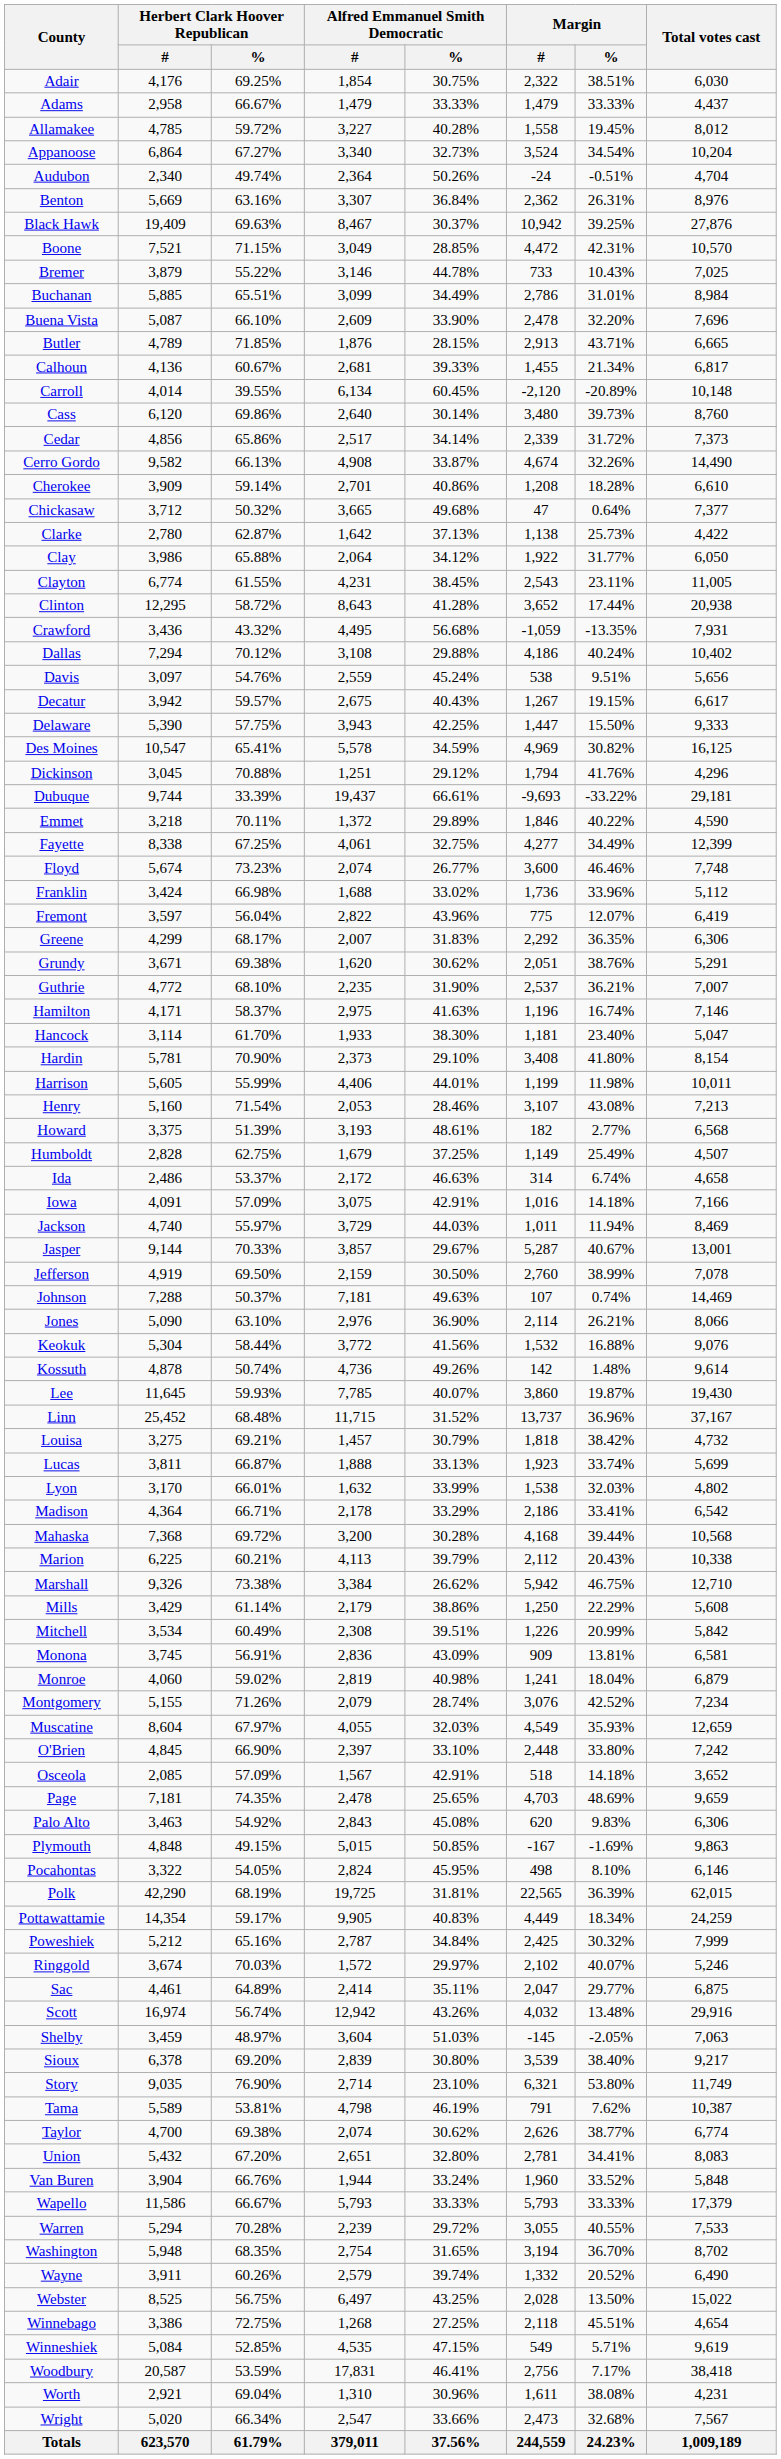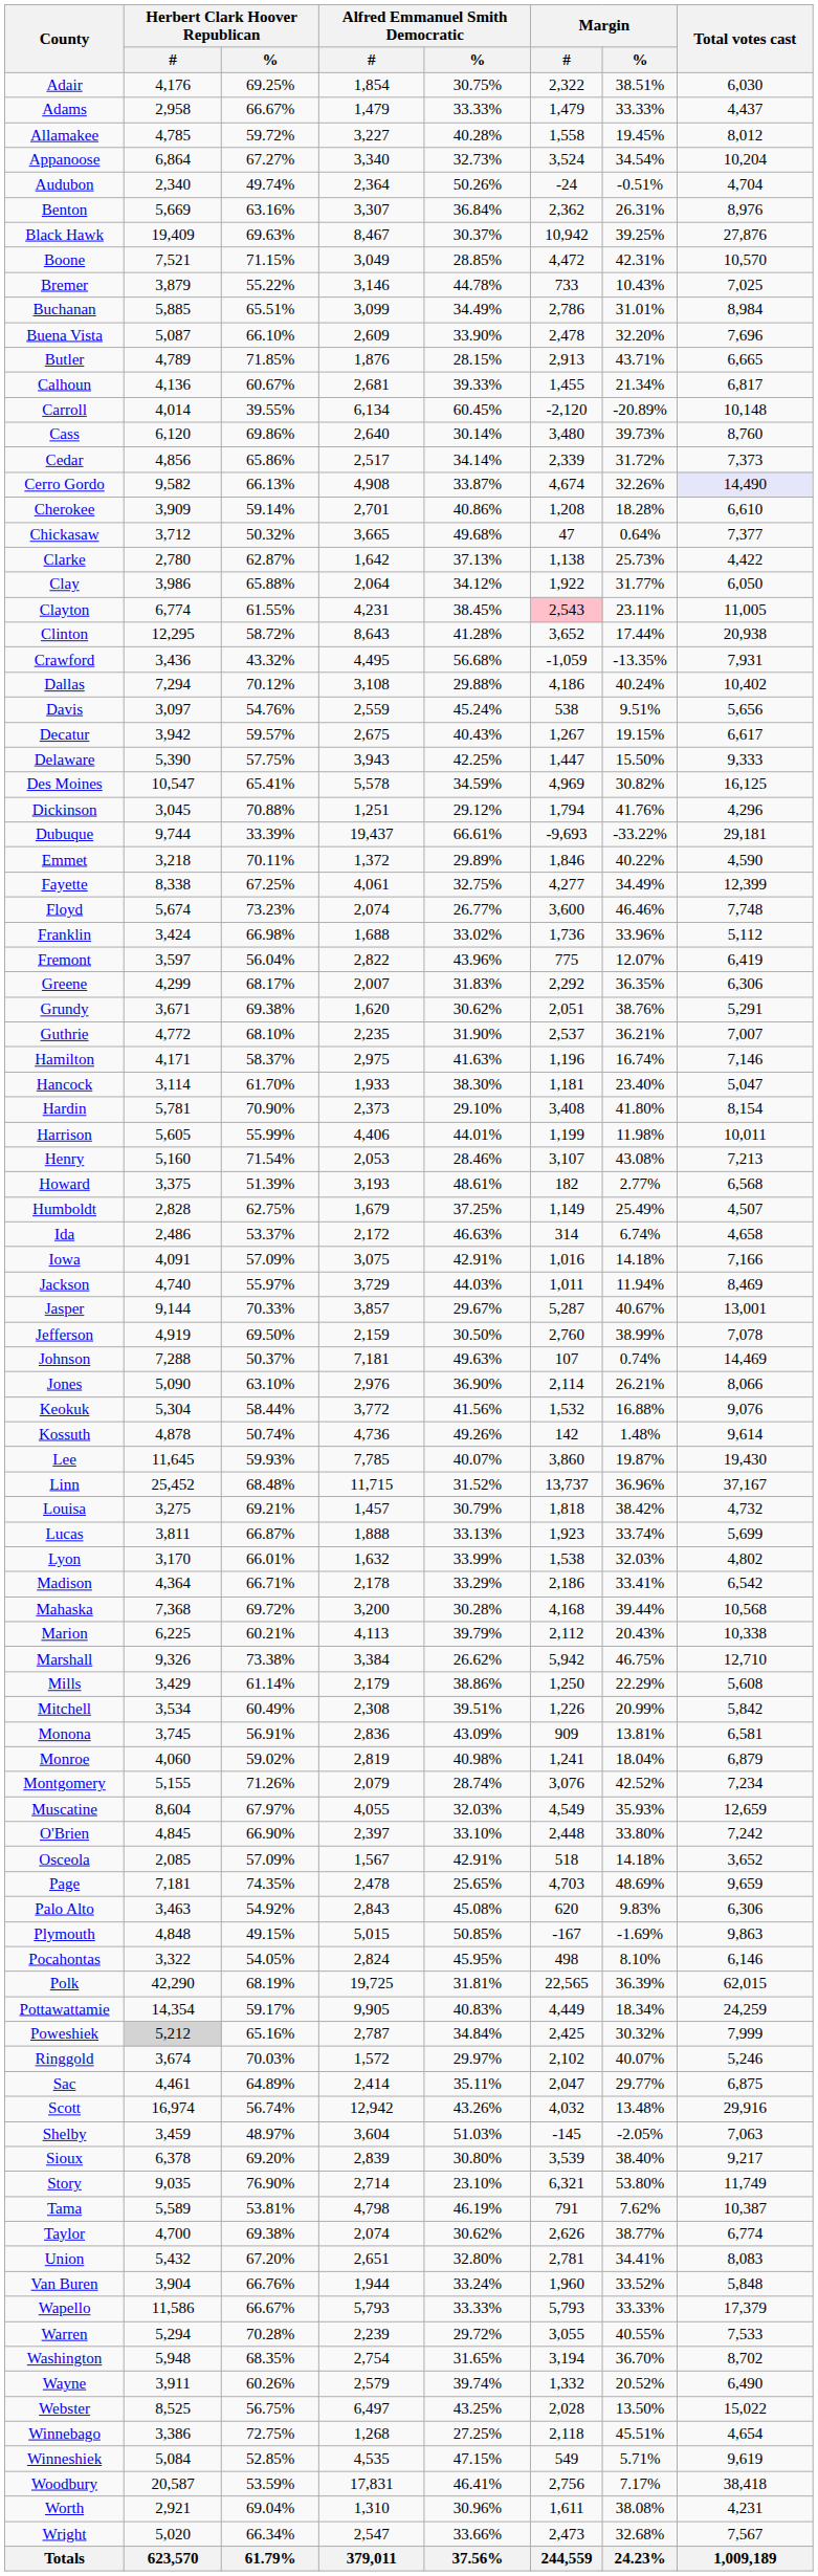Cerro Gordo | Total votes cast: no background -> lavender background
Clayton | Margin / #: no background -> pink background
Poweshiek | Herbert Clark Hoover Republican / #: no background -> lightgrey background
